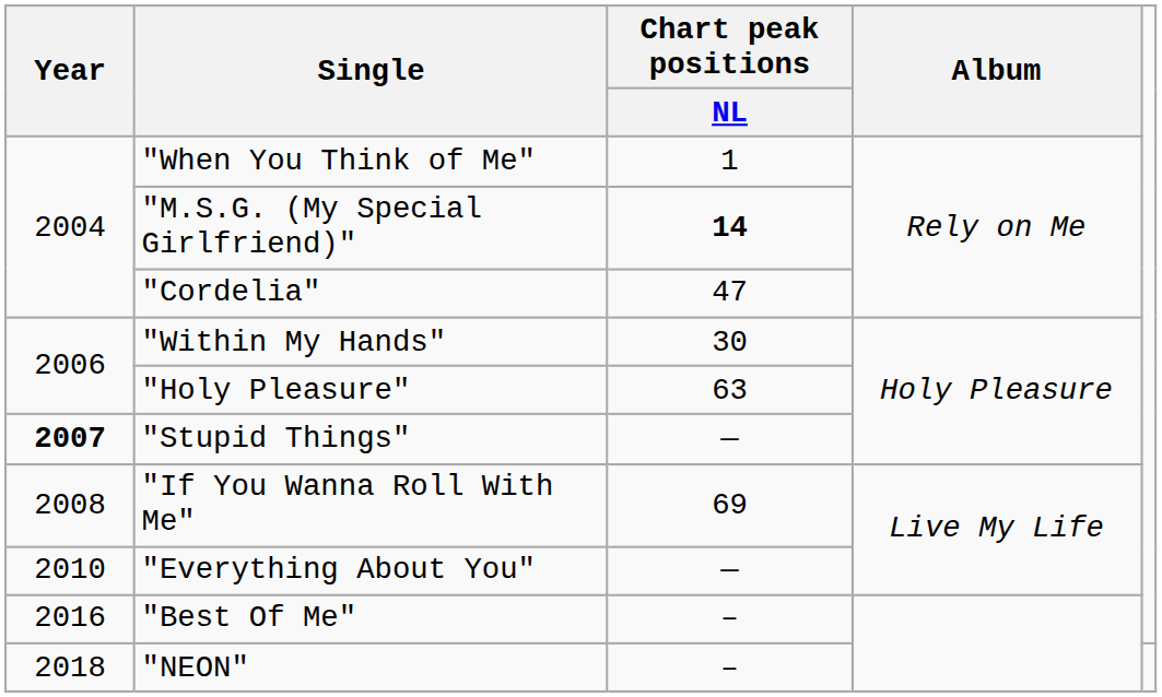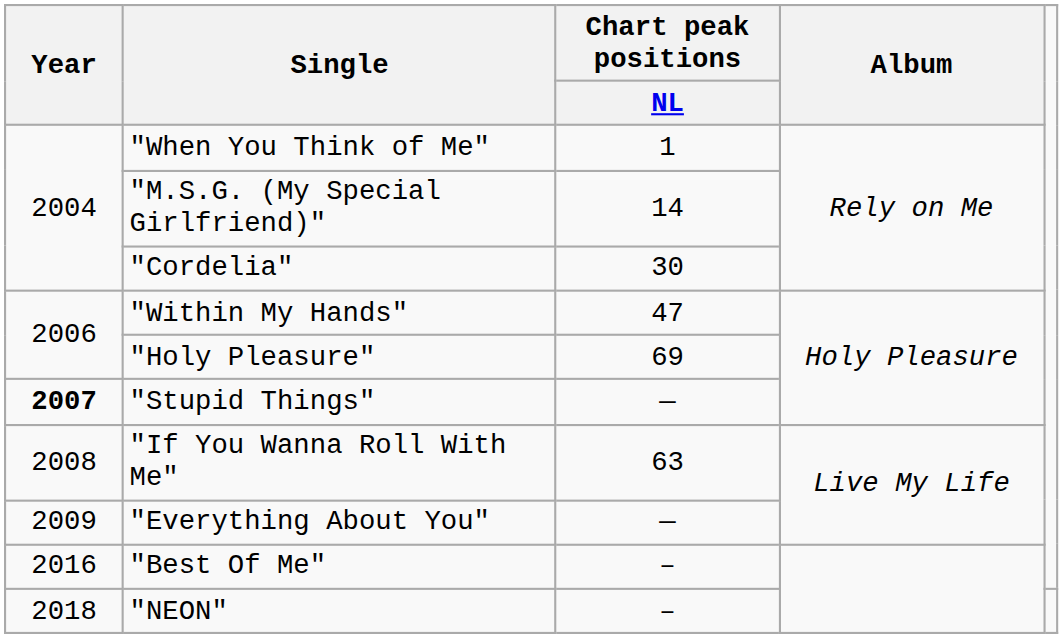"M.S.G. (My Special Girlfriend)" | Chart peak positions / NL: bold -> normal
"Cordelia" | Chart peak positions / NL: 47 -> 30
"Within My Hands" | Chart peak positions / NL: 30 -> 47
"Holy Pleasure" | Chart peak positions / NL: 63 -> 69
"If You Wanna Roll With Me" | Chart peak positions / NL: 69 -> 63
"Everything About You" | Year: 2010 -> 2009
